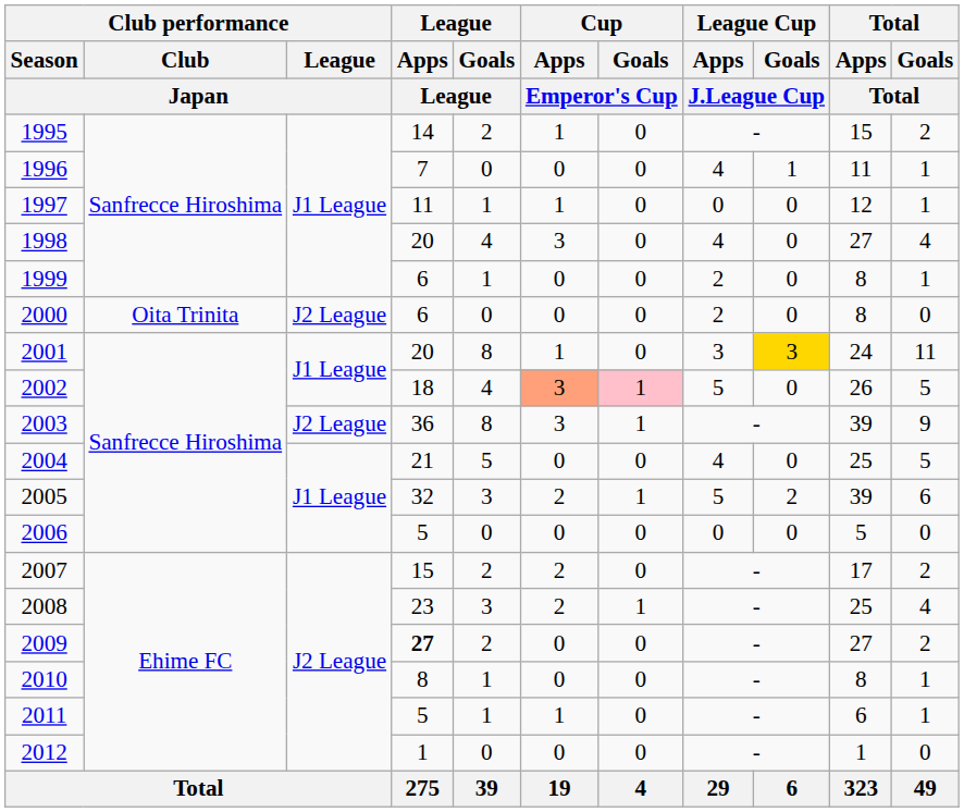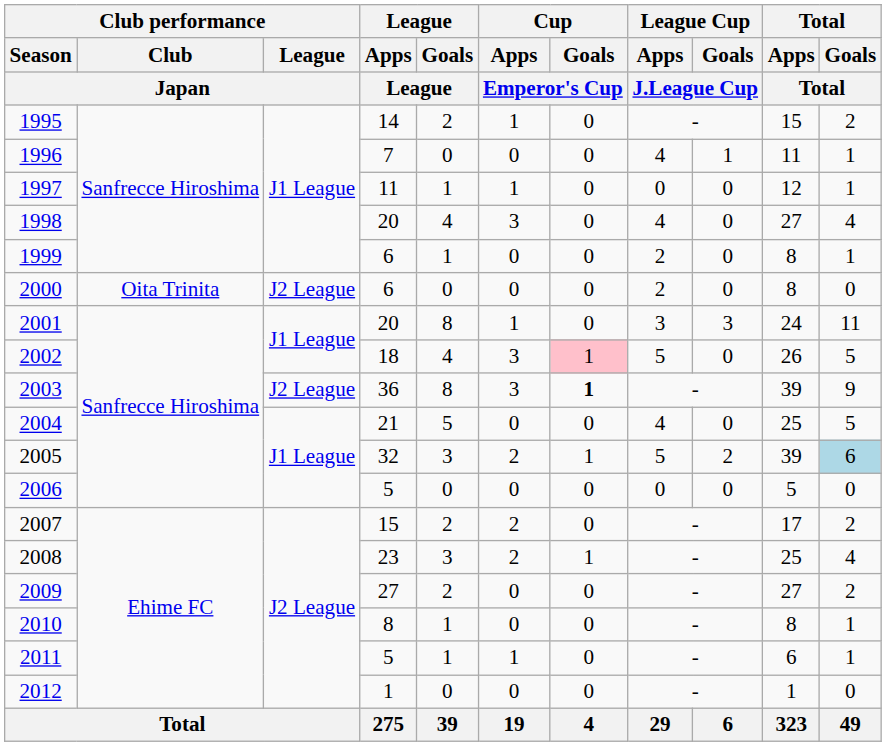2001 | League Cup / Goals / J.League Cup: gold background -> no background
2002 | Cup / Apps / Emperor's Cup: lightsalmon background -> no background
2003 | Cup / Goals / Emperor's Cup: normal -> bold
2005 | Total / Goals / Total: no background -> lightblue background
2009 | League / Apps / League: bold -> normal
